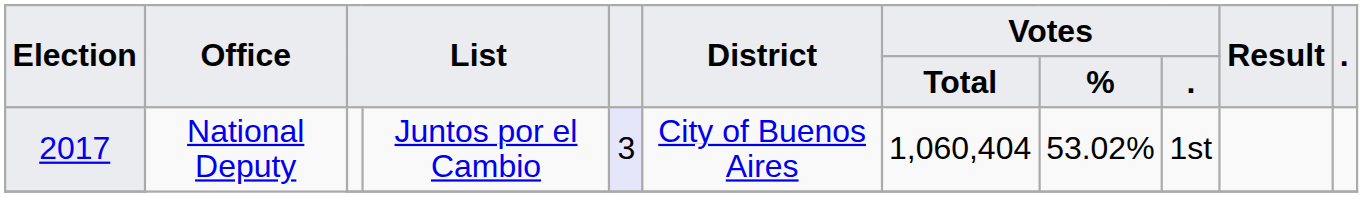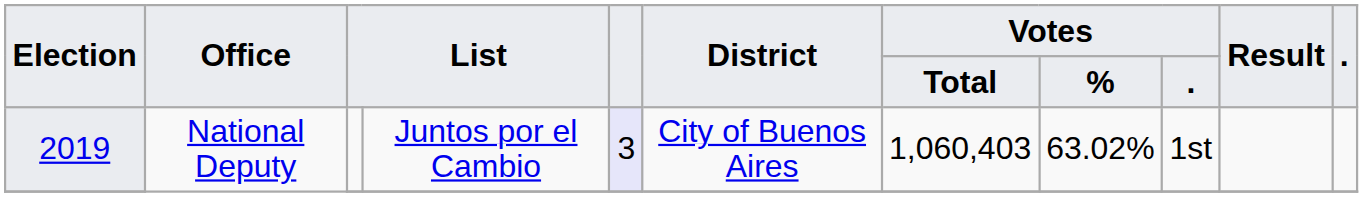National Deputy / Juntos por el Cambio | Election: 2017 -> 2019
National Deputy / Juntos por el Cambio | Votes / Total: 1,060,404 -> 1,060,403
National Deputy / Juntos por el Cambio | Votes / %: 53.02% -> 63.02%
